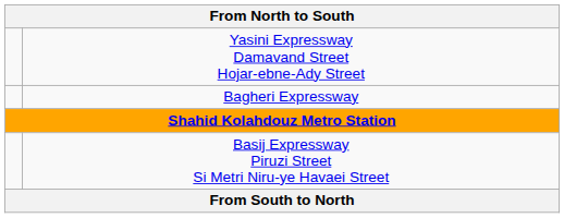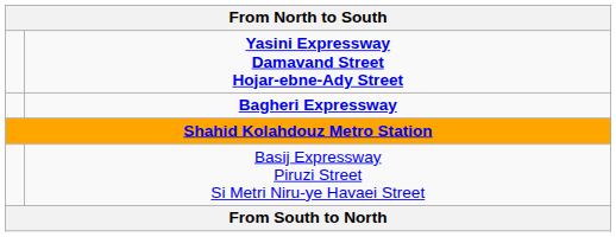Yasini Expressway Damavand Street Hojar-ebne-Ady Street | column 2: normal -> bold
Bagheri Expressway | column 2: normal -> bold
